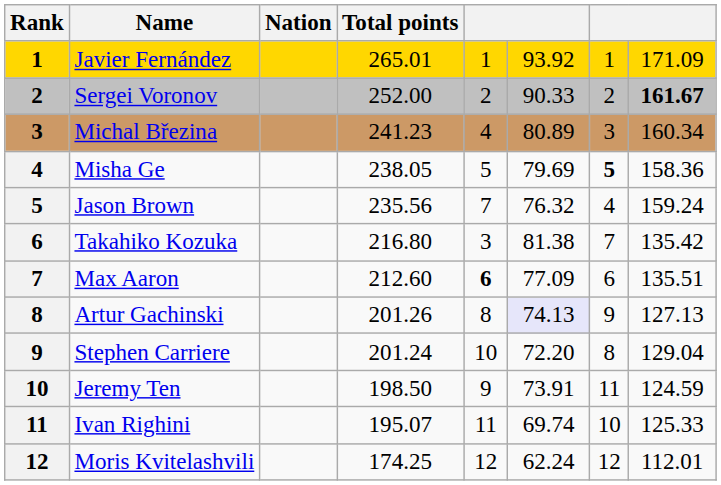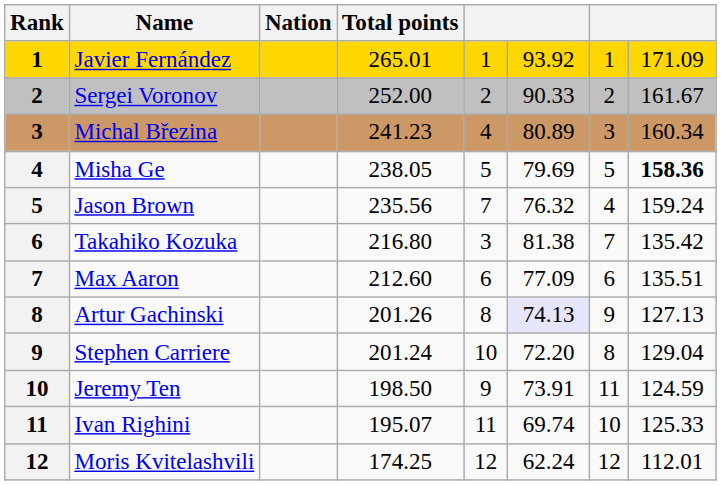Sergei Voronov | column 8: bold -> normal
Misha Ge | column 7: bold -> normal
Misha Ge | column 8: normal -> bold
Max Aaron | column 5: bold -> normal
